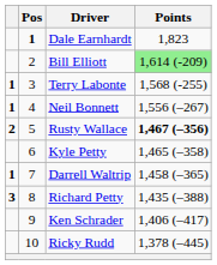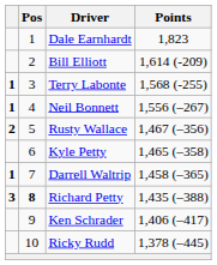Dale Earnhardt | Pos: bold -> normal
Bill Elliott | Points: lightgreen background -> no background
Rusty Wallace | Points: bold -> normal
Richard Petty | Pos: normal -> bold
